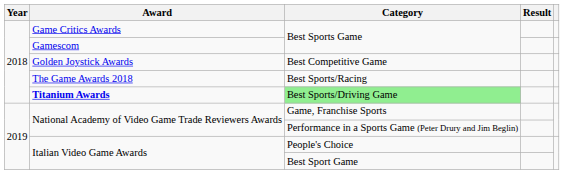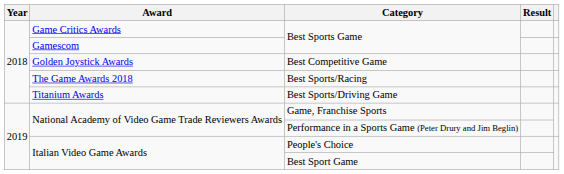Best Sports/Driving Game | Award: bold -> normal
Best Sports/Driving Game | Category: lightgreen background -> no background
